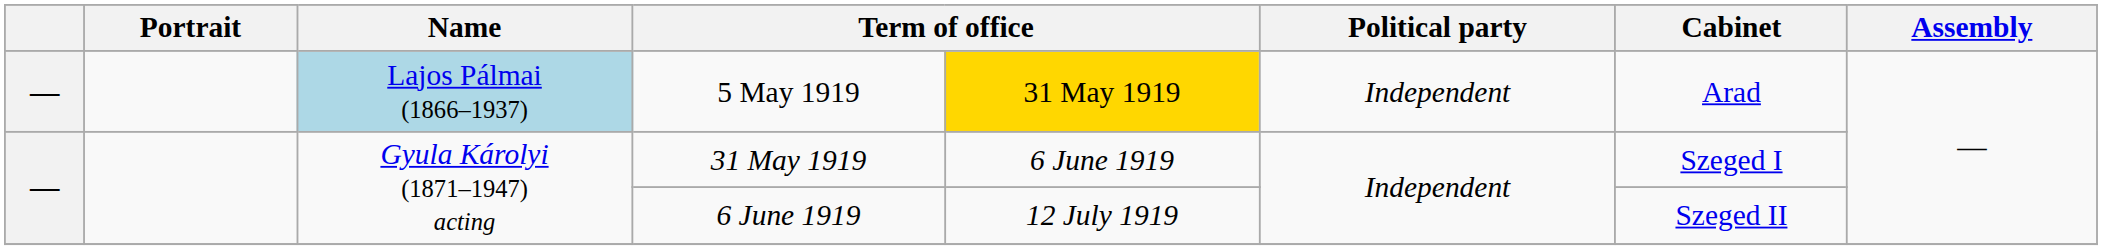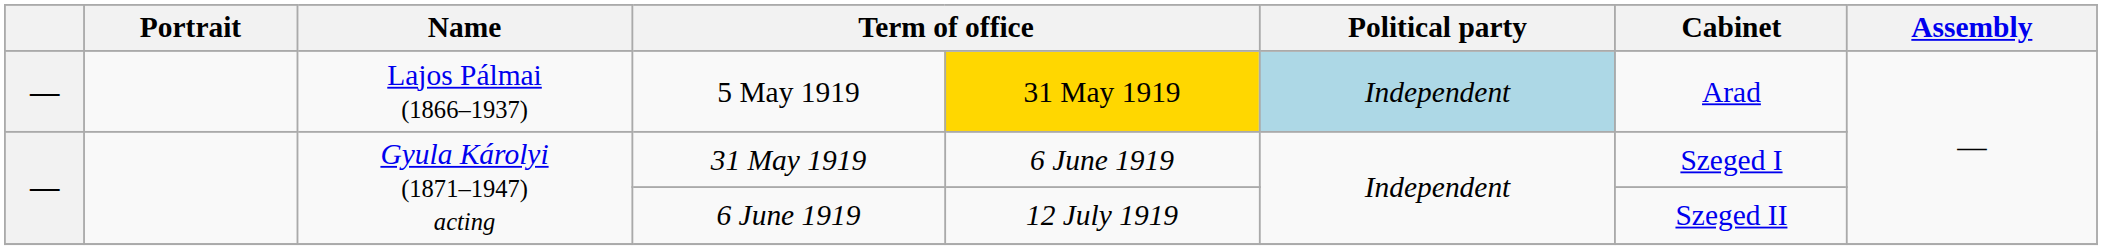5 May 1919 | Name: lightblue background -> no background
5 May 1919 | Political party: no background -> lightblue background
